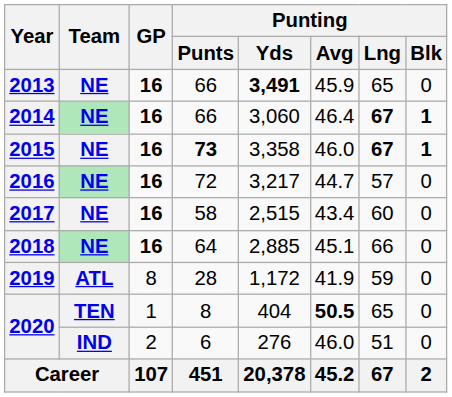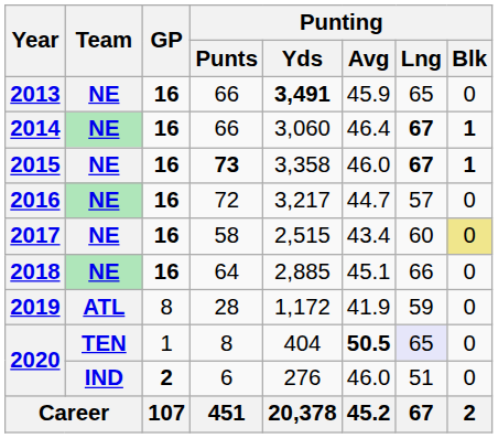2017 | Punting / Blk: no background -> khaki background
2020 / 8 | Punting / Lng: no background -> lavender background
2020 / 6 | GP: normal -> bold
